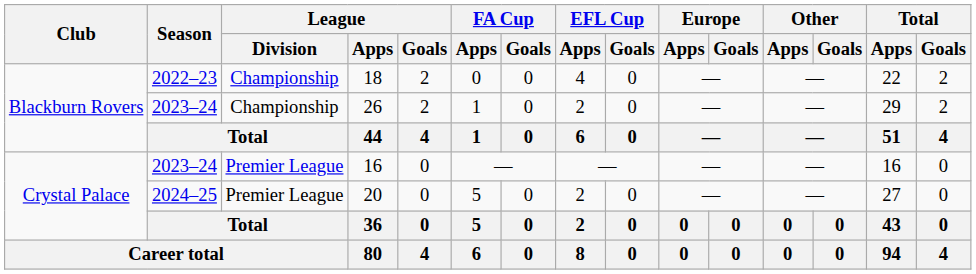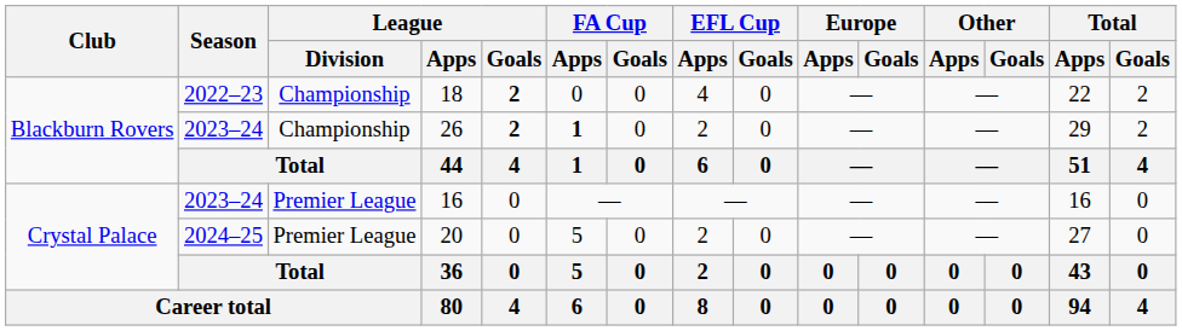18 | League / Goals: normal -> bold
26 | League / Goals: normal -> bold
26 | FA Cup / Apps: normal -> bold
